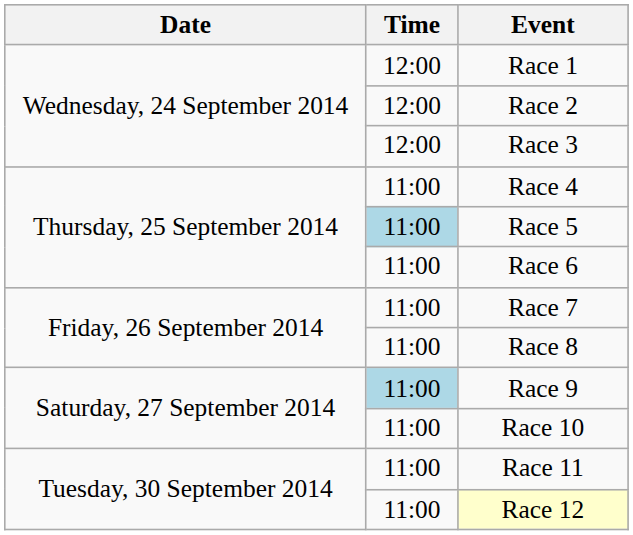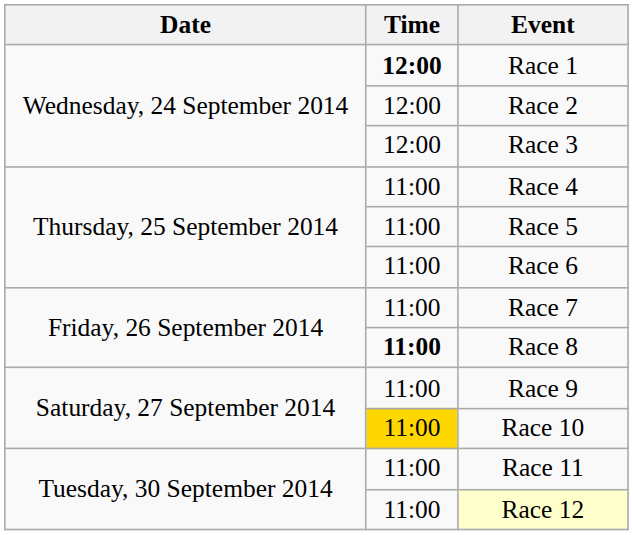Race 1 | Time: normal -> bold
Race 5 | Time: lightblue background -> no background
Race 8 | Time: normal -> bold
Race 9 | Time: lightblue background -> no background
Race 10 | Time: no background -> gold background
